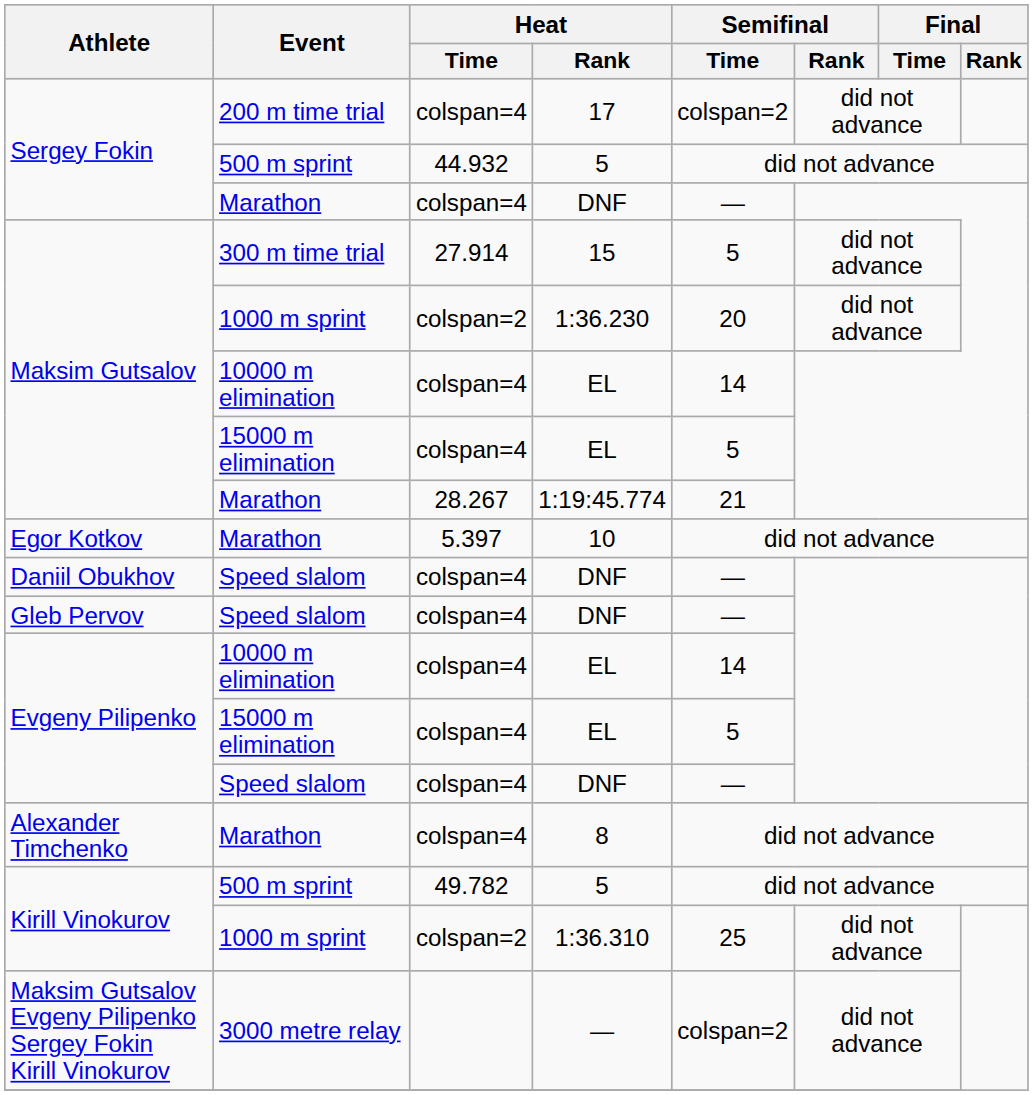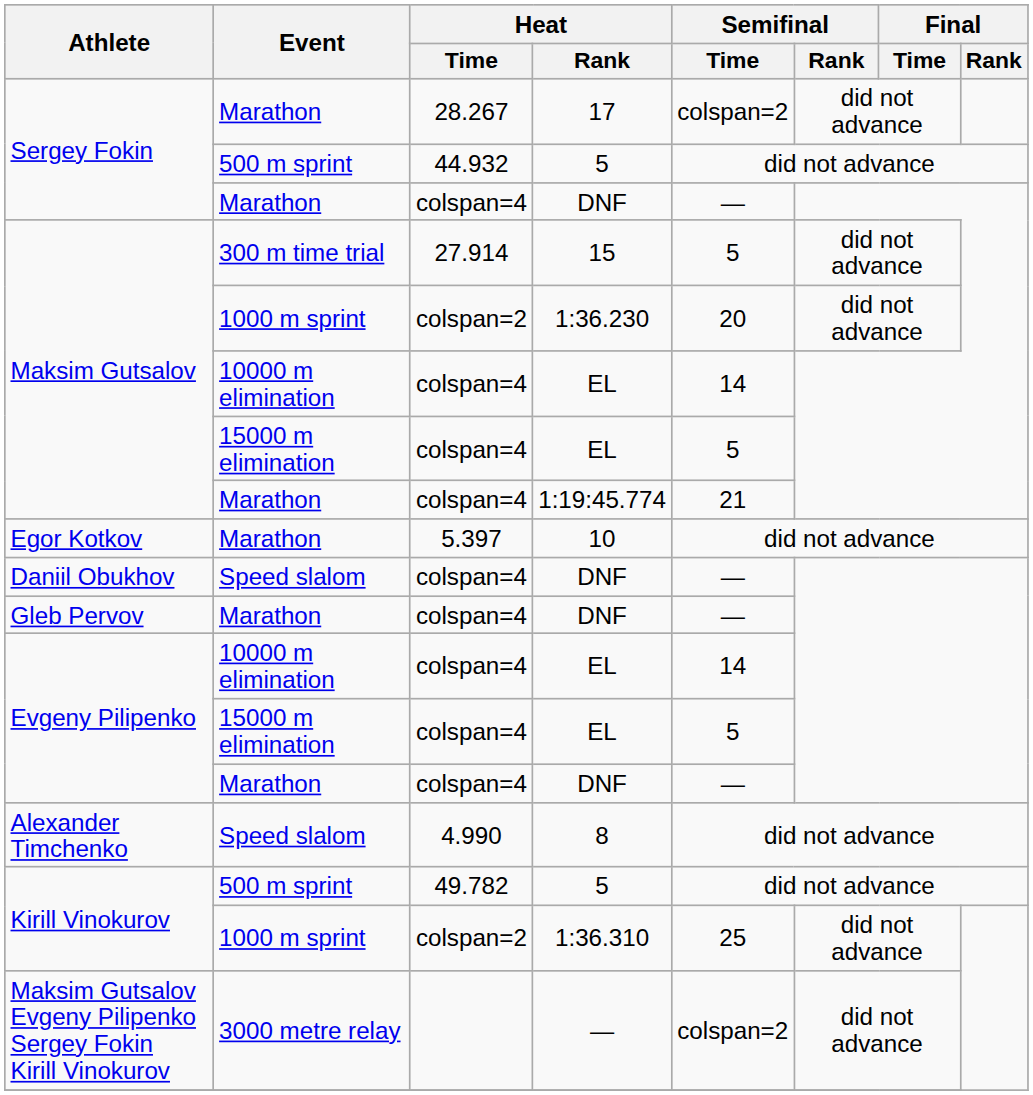17 | Event: 200 m time trial -> Marathon
17 | Heat / Time: colspan=4 -> 28.267
1:19:45.774 | Heat / Time: 28.267 -> colspan=4
Gleb Pervov / DNF | Event: Speed slalom -> Marathon
Evgeny Pilipenko / DNF | Event: Speed slalom -> Marathon
8 | Event: Marathon -> Speed slalom
8 | Heat / Time: colspan=4 -> 4.990
